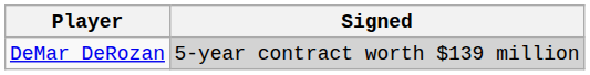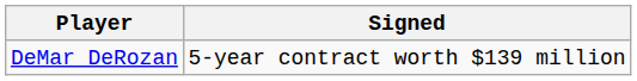DeMar DeRozan | Signed: lightgrey background -> no background
